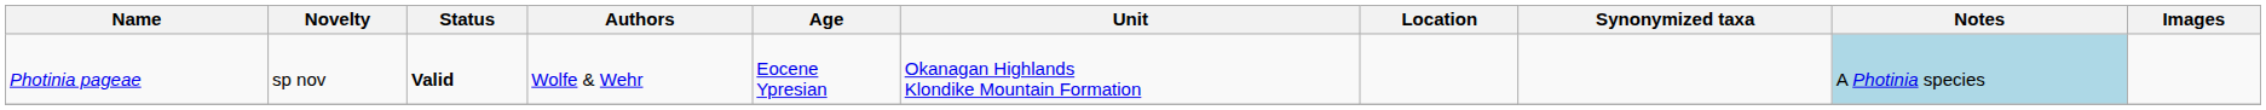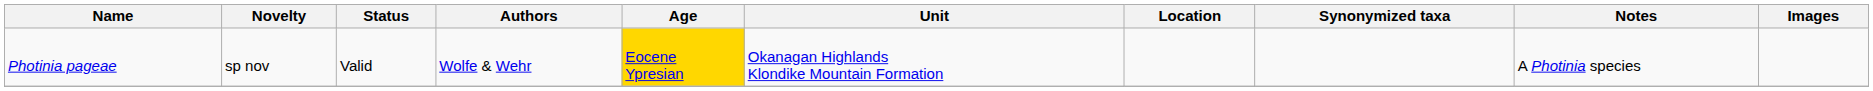Photinia pageae | Status: bold -> normal
Photinia pageae | Age: no background -> gold background
Photinia pageae | Notes: lightblue background -> no background
